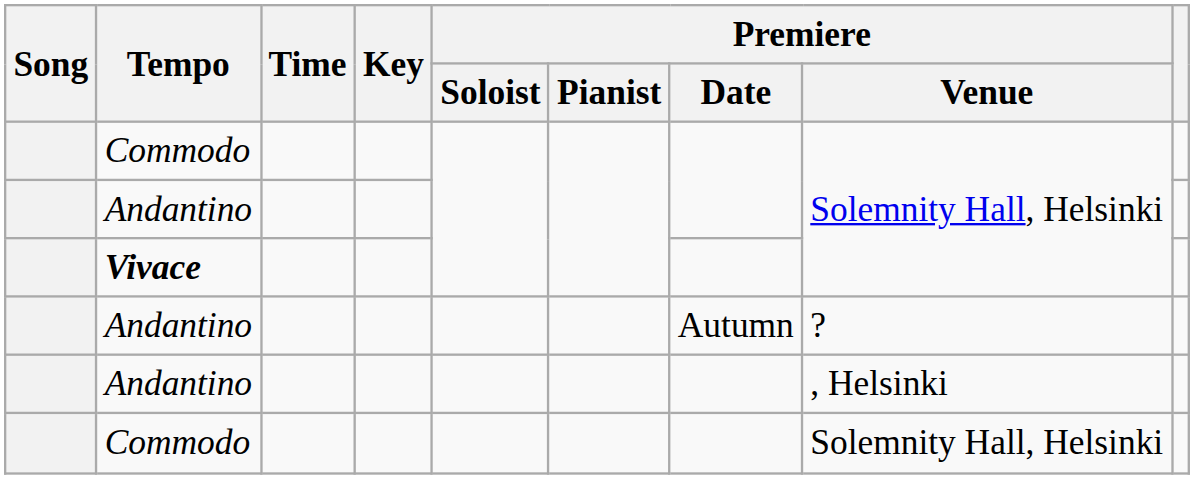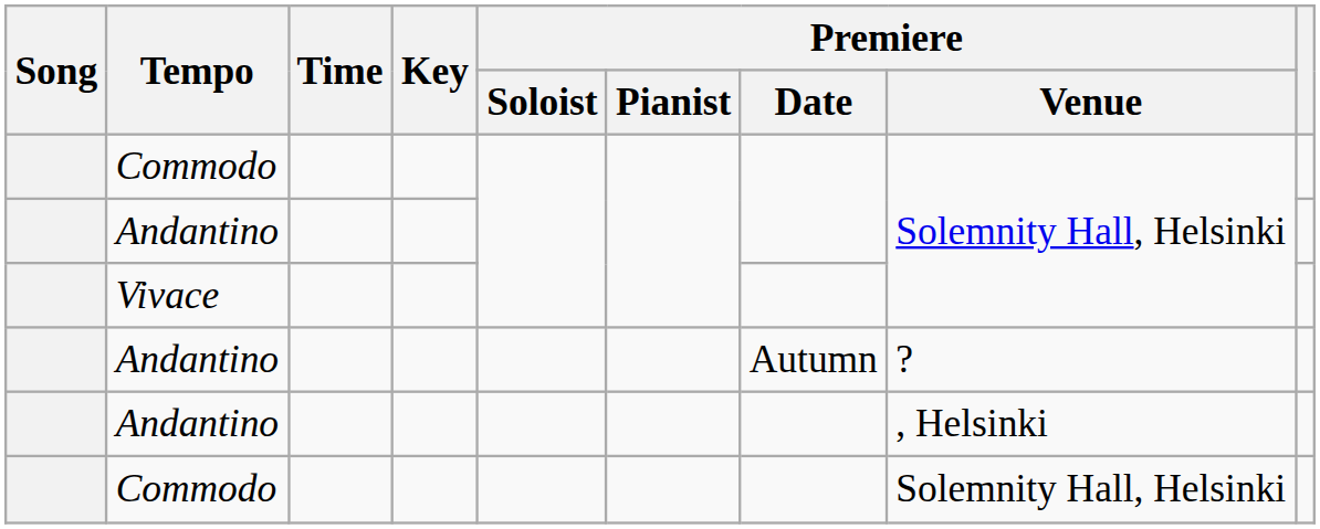Vivace | Tempo: bold -> normal
